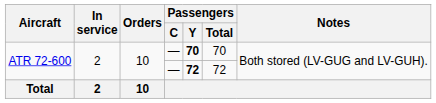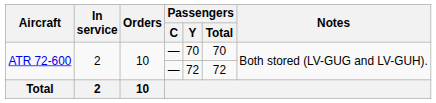row 3 | Passengers / Y: bold -> normal
row 4 | Passengers / Y: bold -> normal
